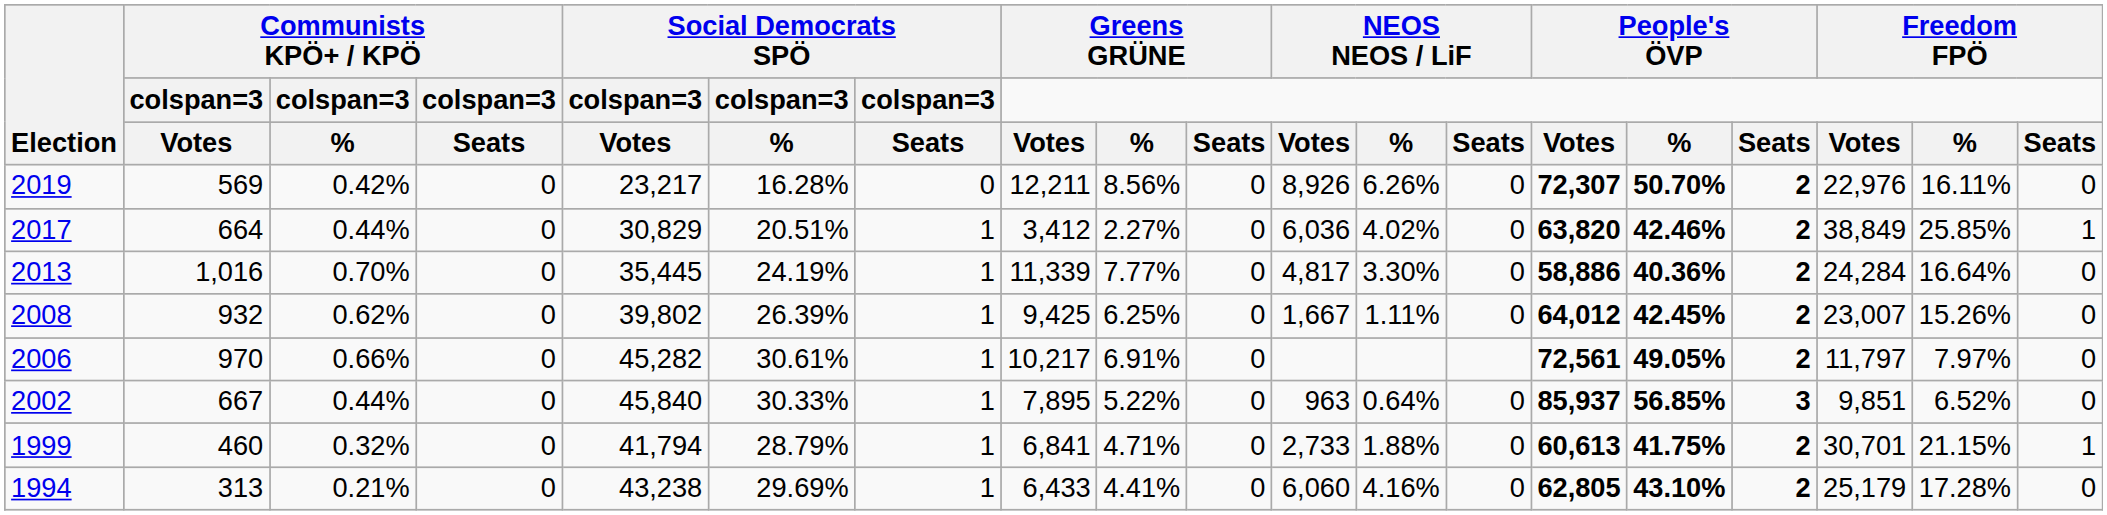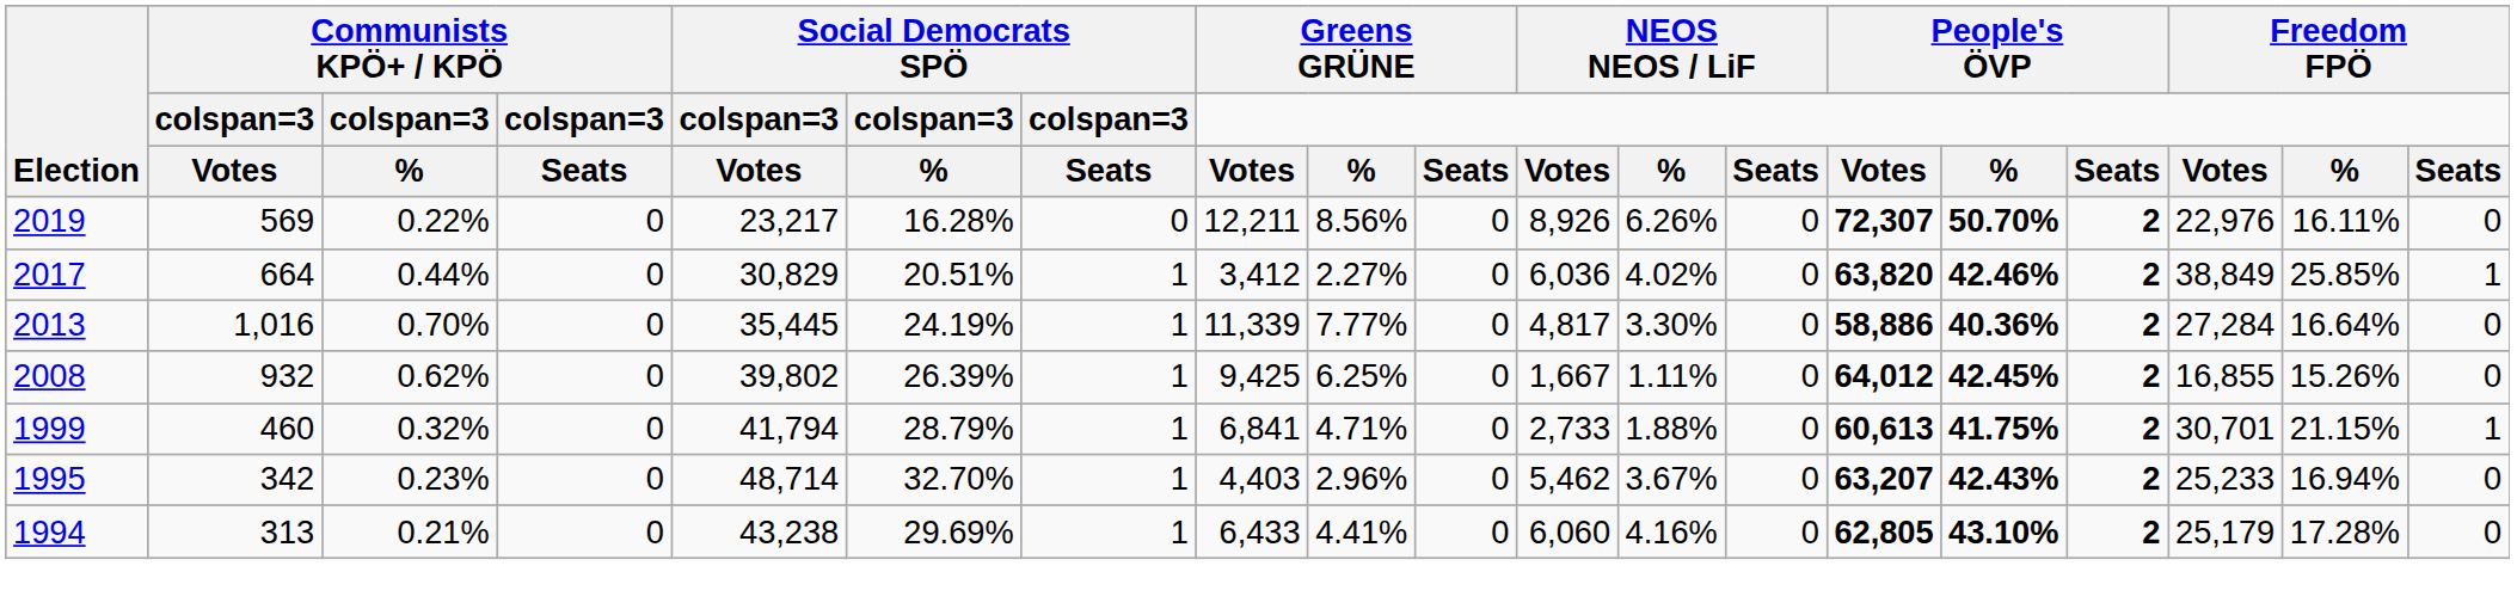2019 | Communists KPÖ+ / KPÖ / colspan=3 / %: 0.42% -> 0.22%
2013 | Freedom FPÖ / Votes: 24,284 -> 27,284
2008 | Freedom FPÖ / Votes: 23,007 -> 16,855
- row: 2006 | 970 | 0.66% | 0 | 45,282 | 30.61% | 1 | 10,217 | 6.91% | 0 | 72,561 | 49.05% | 2 | 11,797 | 7.97% | 0
- row: 2002 | 667 | 0.44% | 0 | 45,840 | 30.33% | 1 | 7,895 | 5.22% | 0 | 963 | 0.64% | 0 | 85,937 | 56.85% | 3 | 9,851 | 6.52% | 0
+ row: 1995 | 342 | 0.23% | 0 | 48,714 | 32.70% | 1 | 4,403 | 2.96% | 0 | 5,462 | 3.67% | 0 | 63,207 | 42.43% | 2 | 25,233 | 16.94% | 0
